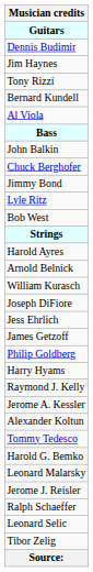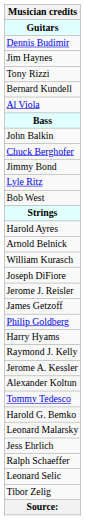row 19 | column 1: Jess Ehrlich -> Jerome J. Reisler
row 29 | column 1: Jerome J. Reisler -> Jess Ehrlich
